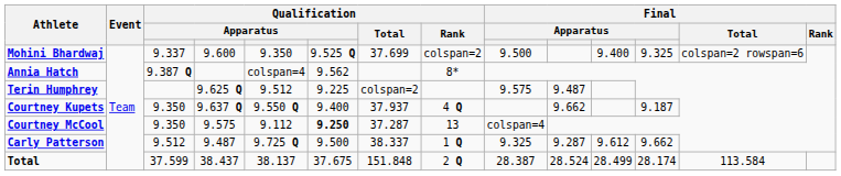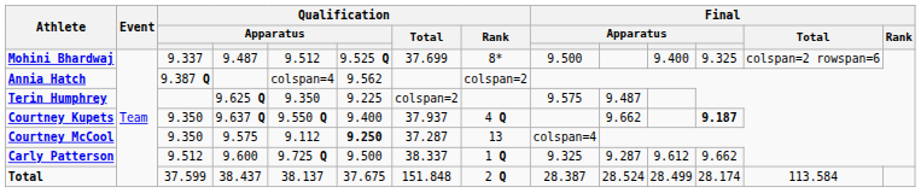Mohini Bhardwaj | column 4: 9.600 -> 9.487
Mohini Bhardwaj | column 5: 9.350 -> 9.512
Mohini Bhardwaj | Qualification / Rank: colspan=2 -> 8*
Annia Hatch | Qualification / Rank: 8* -> colspan=2
Terin Humphrey | column 5: 9.512 -> 9.350
Courtney Kupets | column 12: normal -> bold
Carly Patterson | column 4: 9.487 -> 9.600
